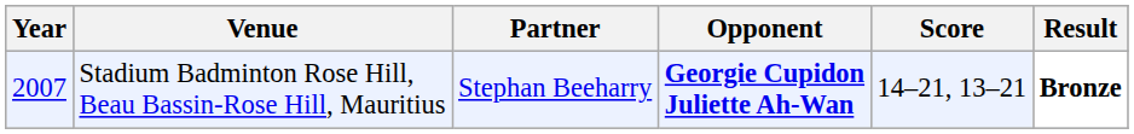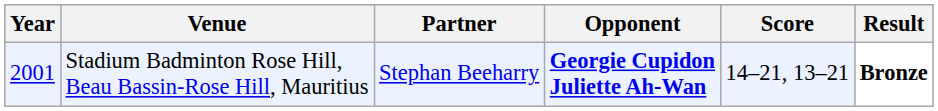row 2 | Year: 2007 -> 2001
